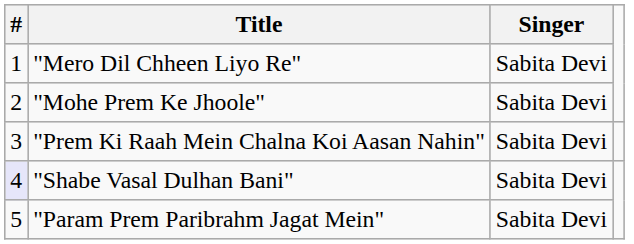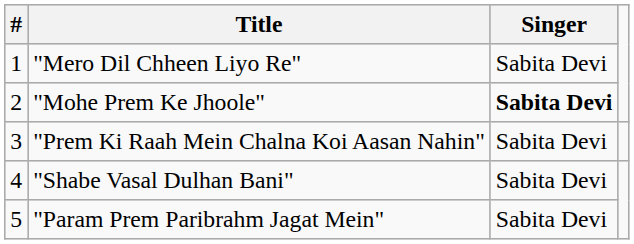"Mohe Prem Ke Jhoole" | Singer: normal -> bold
"Shabe Vasal Dulhan Bani" | #: lavender background -> no background
